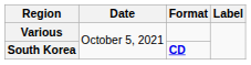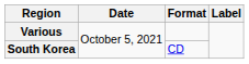South Korea | Format: bold -> normal
